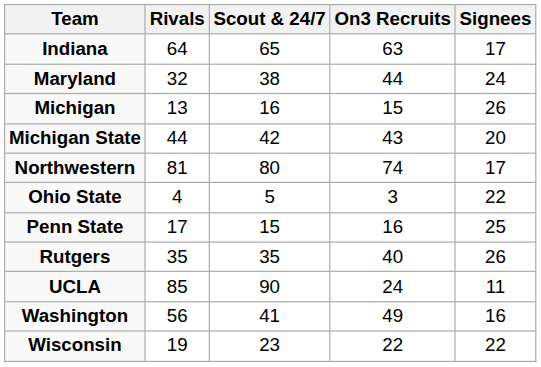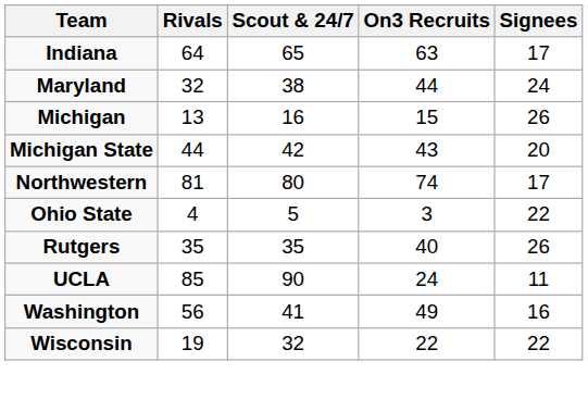- row: Penn State | 17 | 15 | 16 | 25
Wisconsin | Scout & 24/7: 23 -> 32
